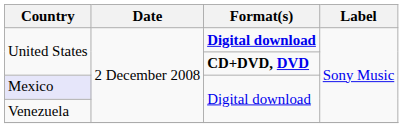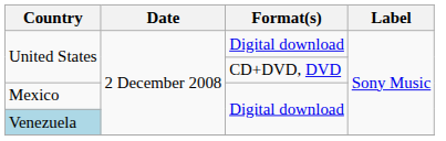United States / Digital download | Format(s): bold -> normal
United States / CD+DVD, DVD | Format(s): bold -> normal
Mexico | Country: lavender background -> no background
Venezuela | Country: no background -> lightblue background
